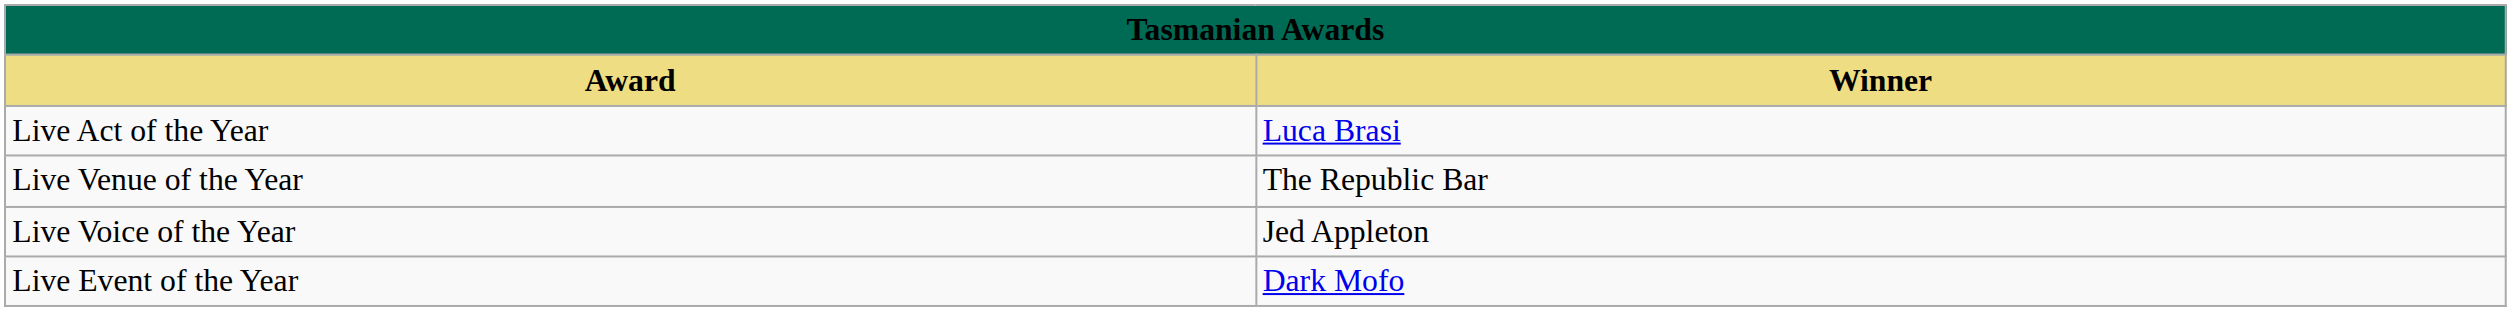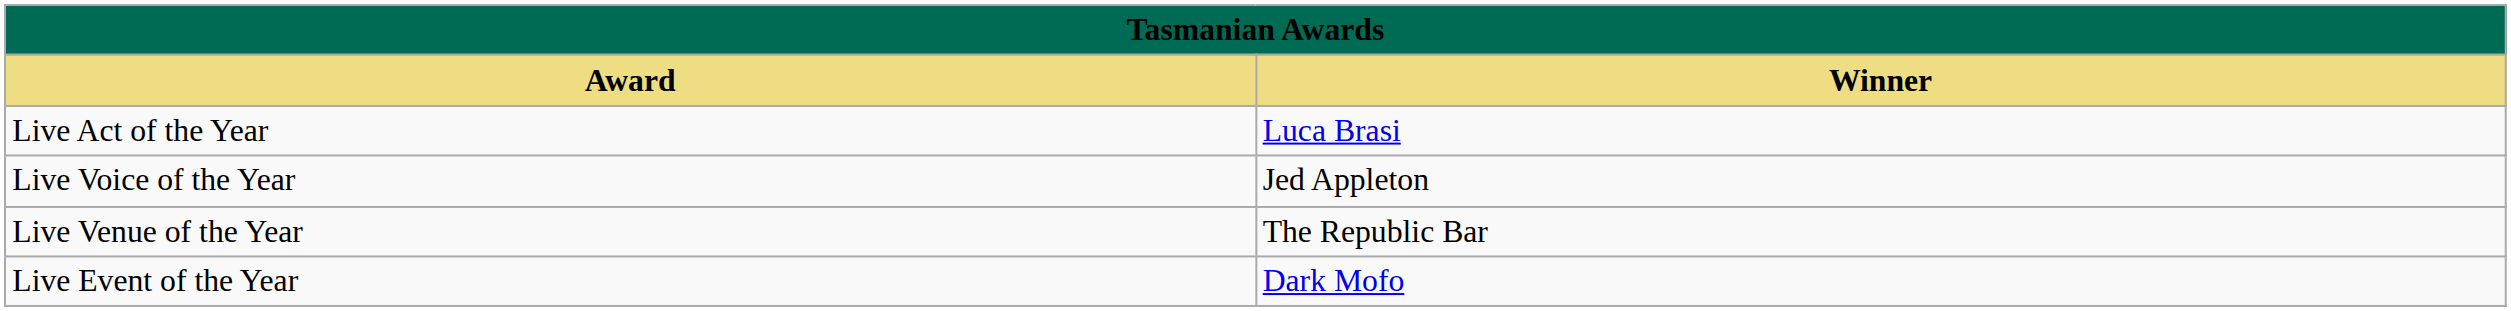rows swapped: Live Voice of the Year <-> Live Venue of the Year
